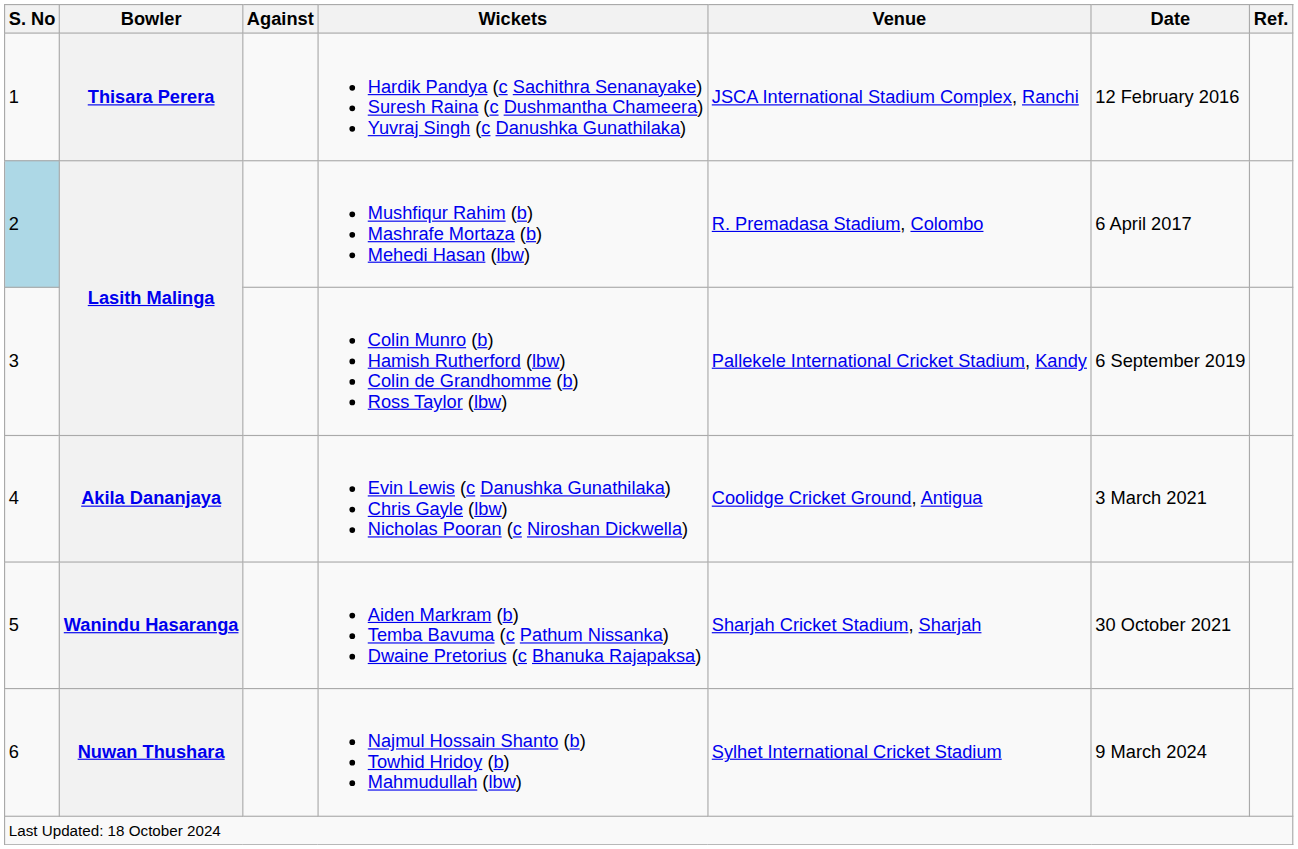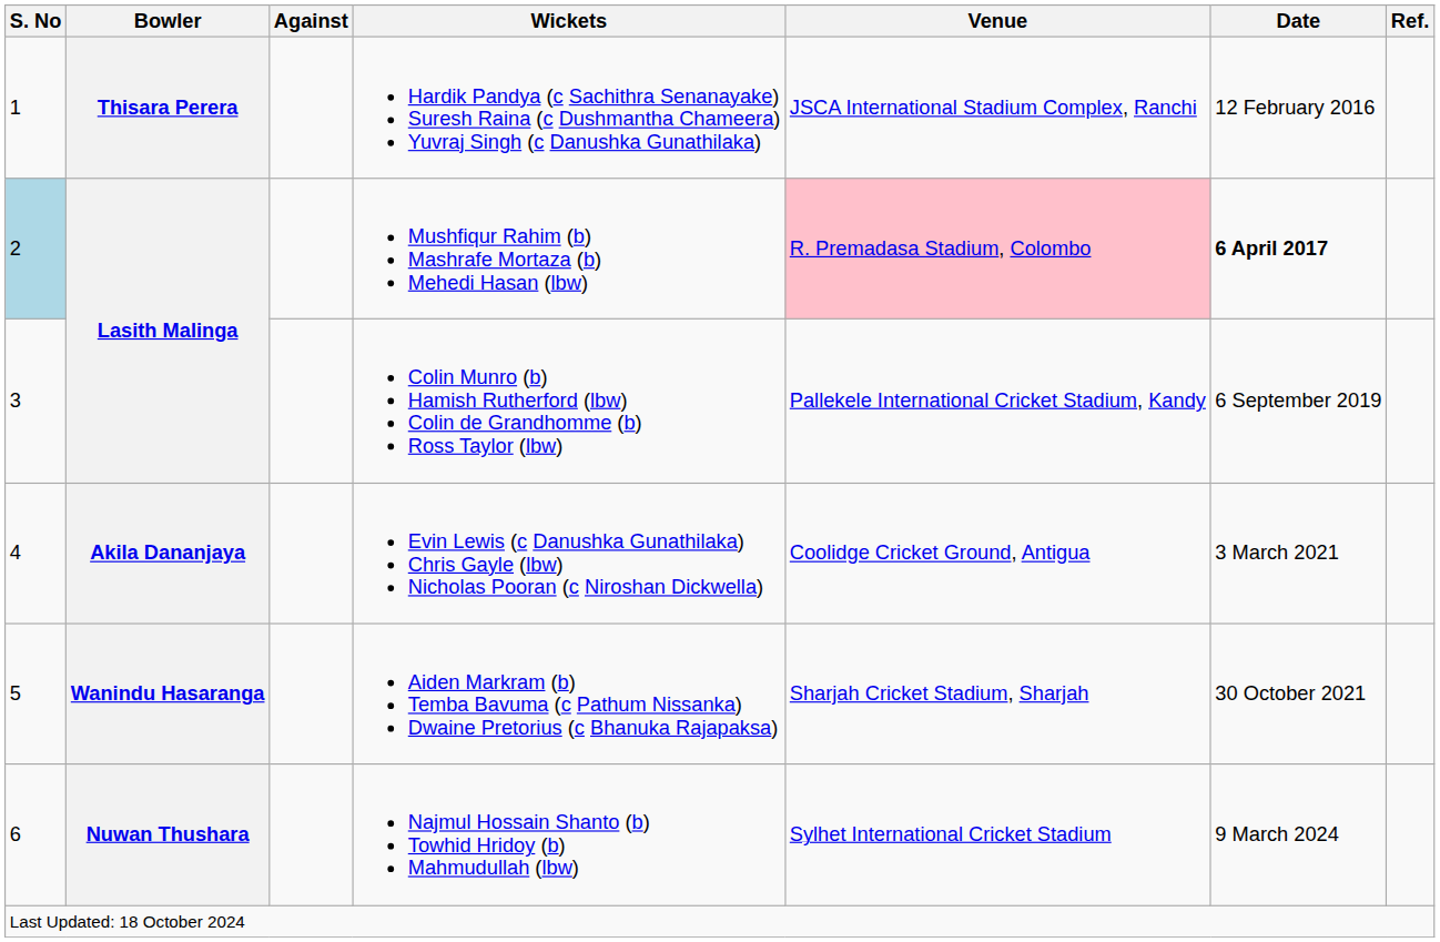Mushfiqur Rahim (b) Mashrafe Mortaza (b) Mehedi Hasan (lbw) | Venue: no background -> pink background
Mushfiqur Rahim (b) Mashrafe Mortaza (b) Mehedi Hasan (lbw) | Date: normal -> bold
